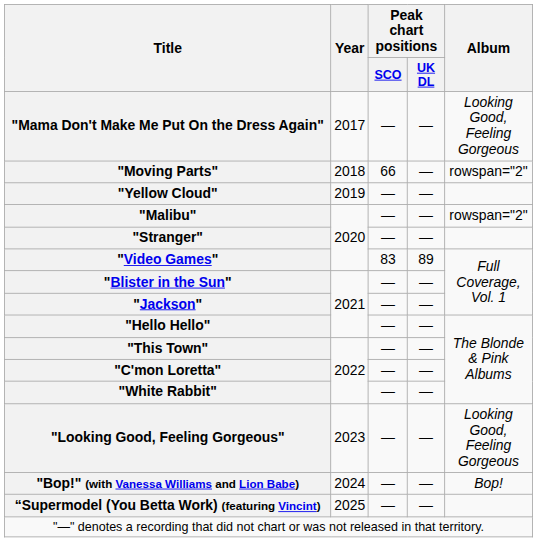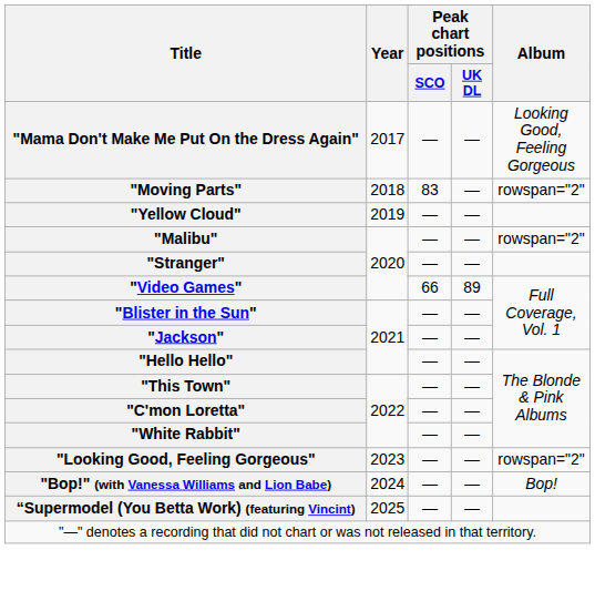"Moving Parts" | Peak chart positions / SCO: 66 -> 83
"Video Games" | Peak chart positions / SCO: 83 -> 66
"Looking Good, Feeling Gorgeous" | Album: Looking Good, Feeling Gorgeous -> rowspan="2"
